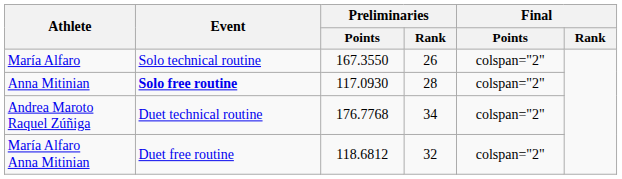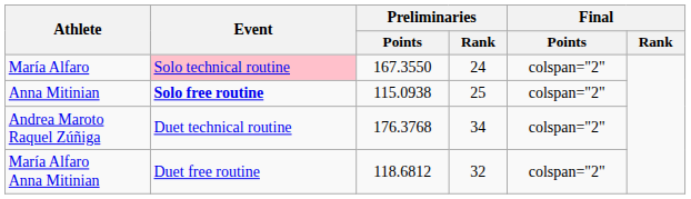María Alfaro | Event: no background -> pink background
María Alfaro | Preliminaries / Rank: 26 -> 24
Anna Mitinian | Preliminaries / Points: 117.0930 -> 115.0938
Anna Mitinian | Preliminaries / Rank: 28 -> 25
Andrea Maroto Raquel Zúñiga | Preliminaries / Points: 176.7768 -> 176.3768
